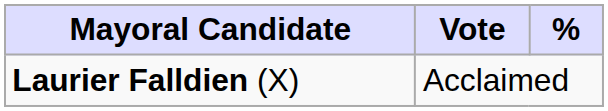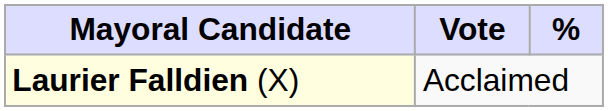Laurier Falldien (X) | Mayoral Candidate: no background -> lightyellow background
